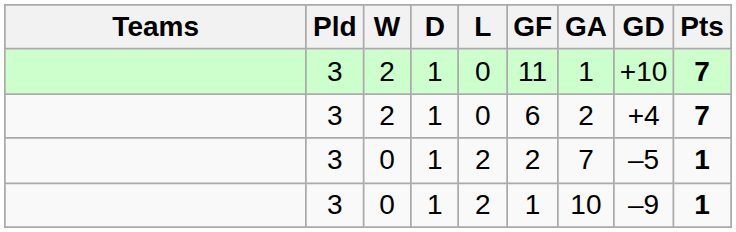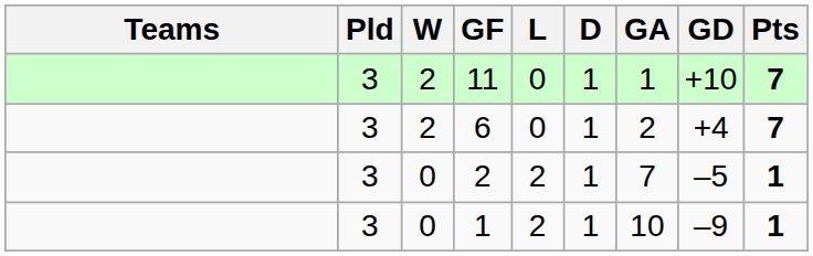columns swapped: D <-> GF
